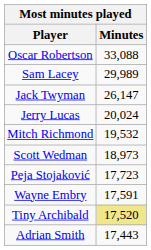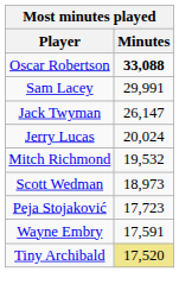Oscar Robertson | Minutes: normal -> bold
Sam Lacey | Minutes: 29,989 -> 29,991
- row: Adrian Smith | 17,443
